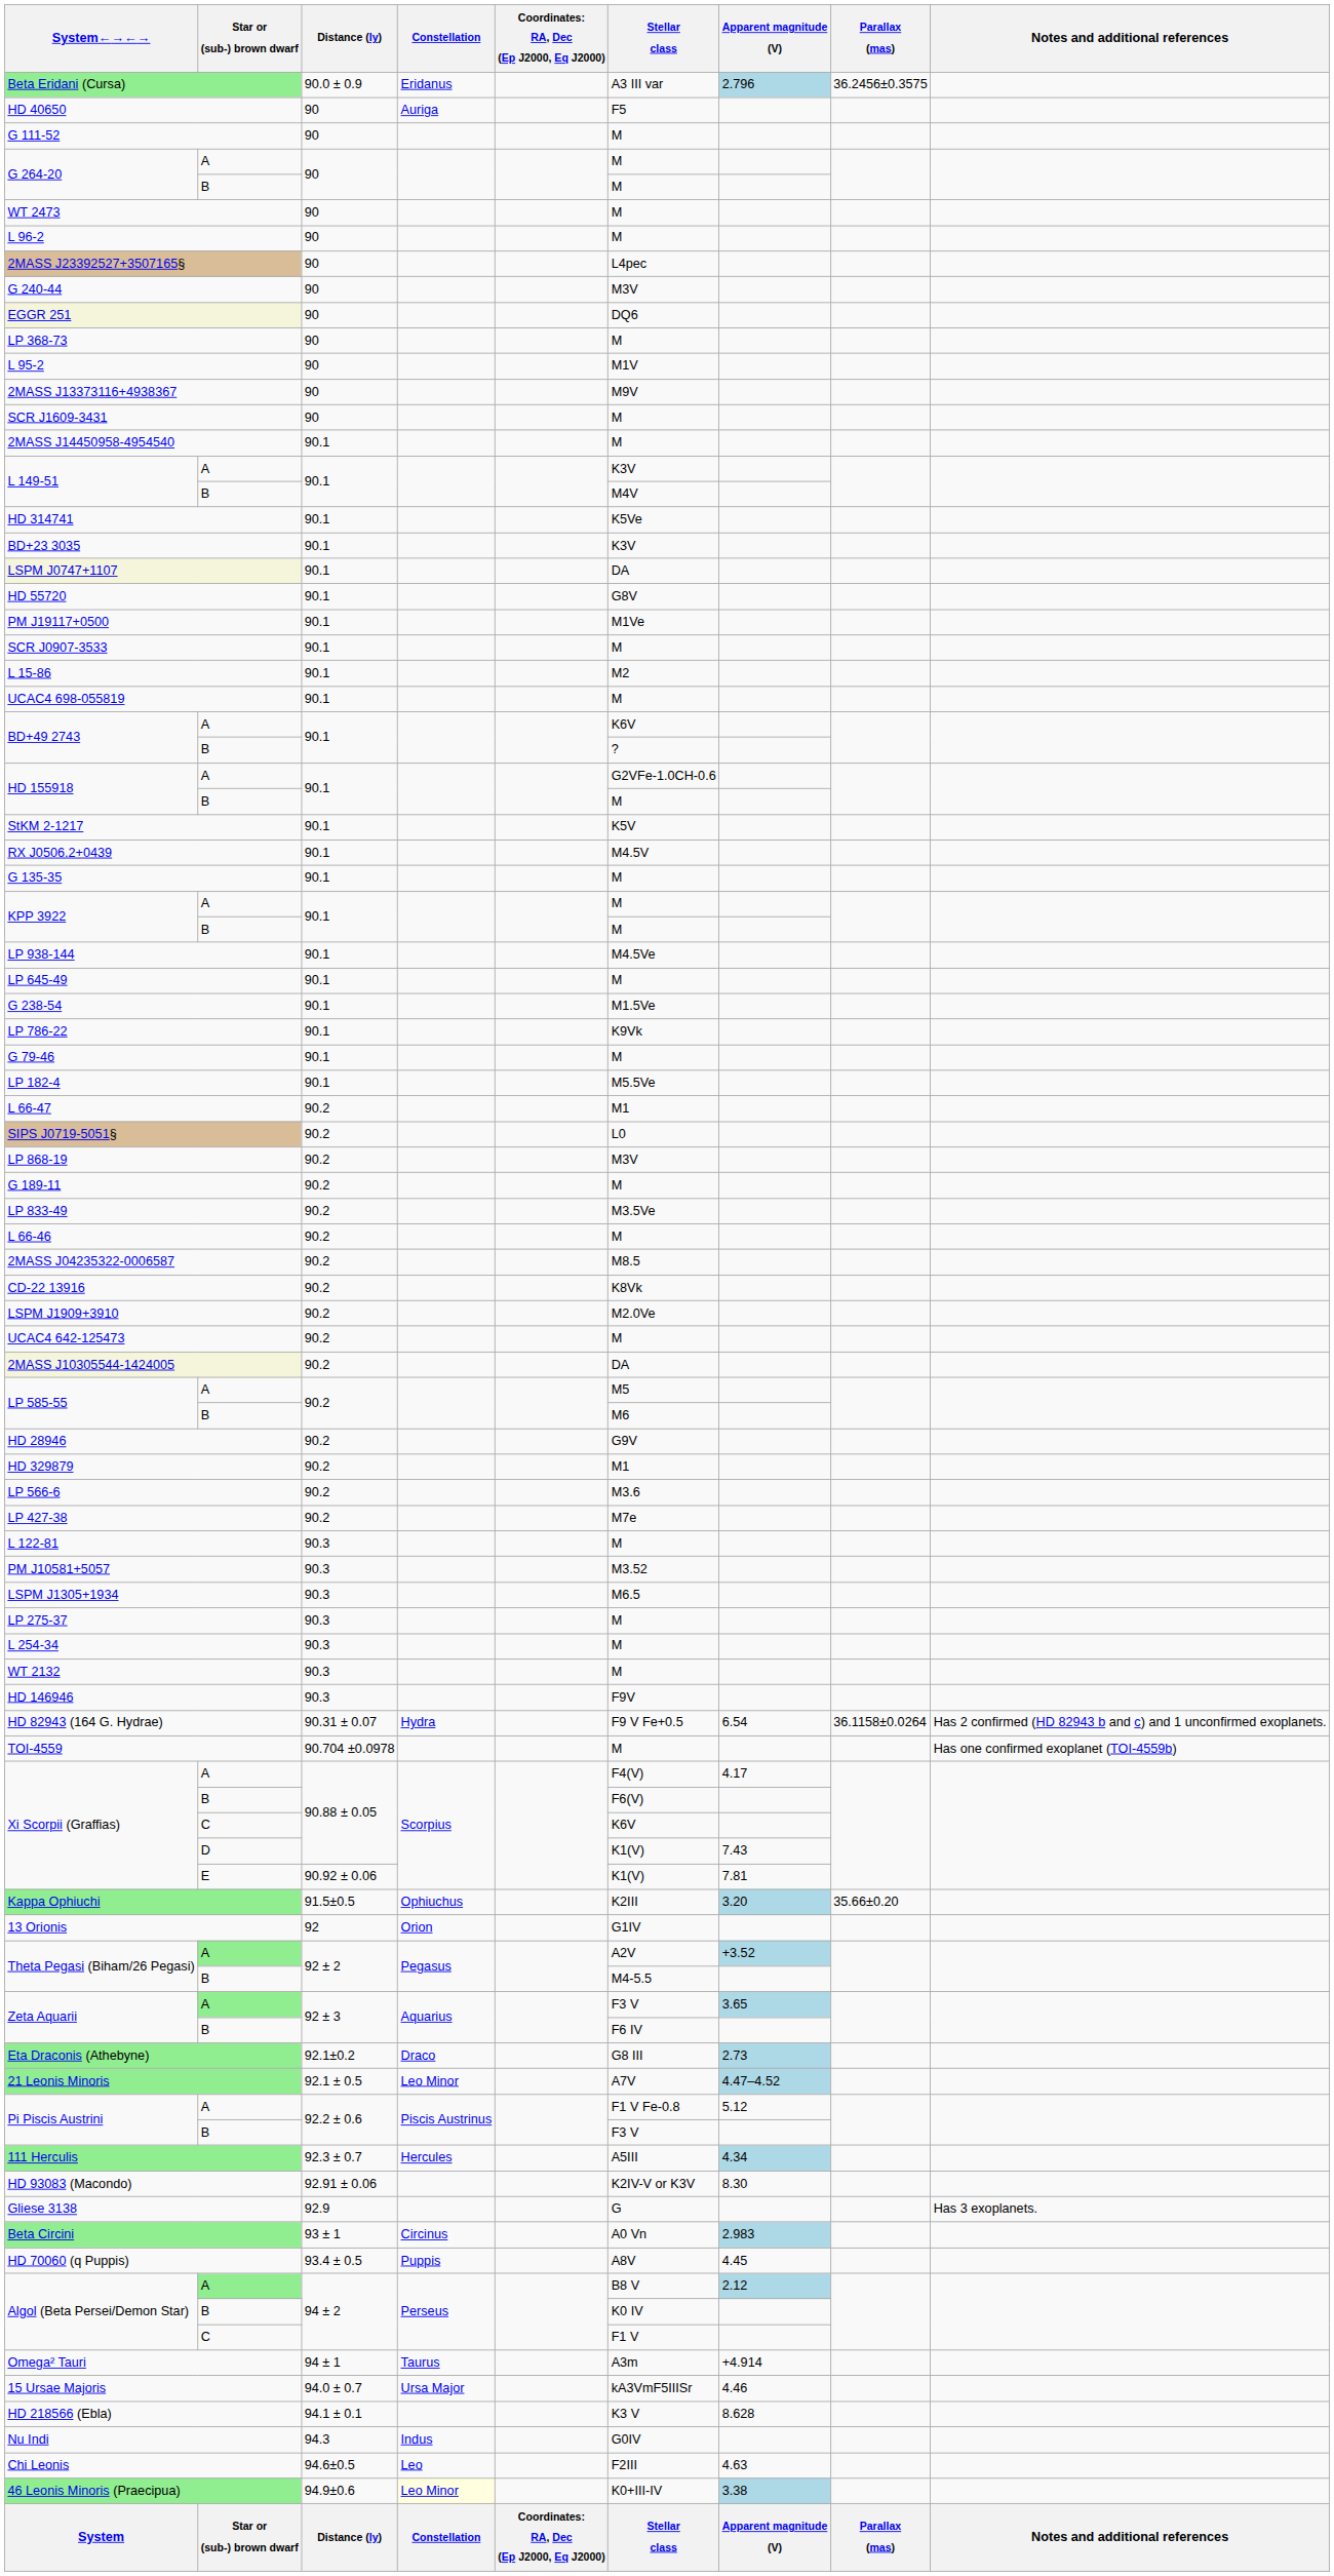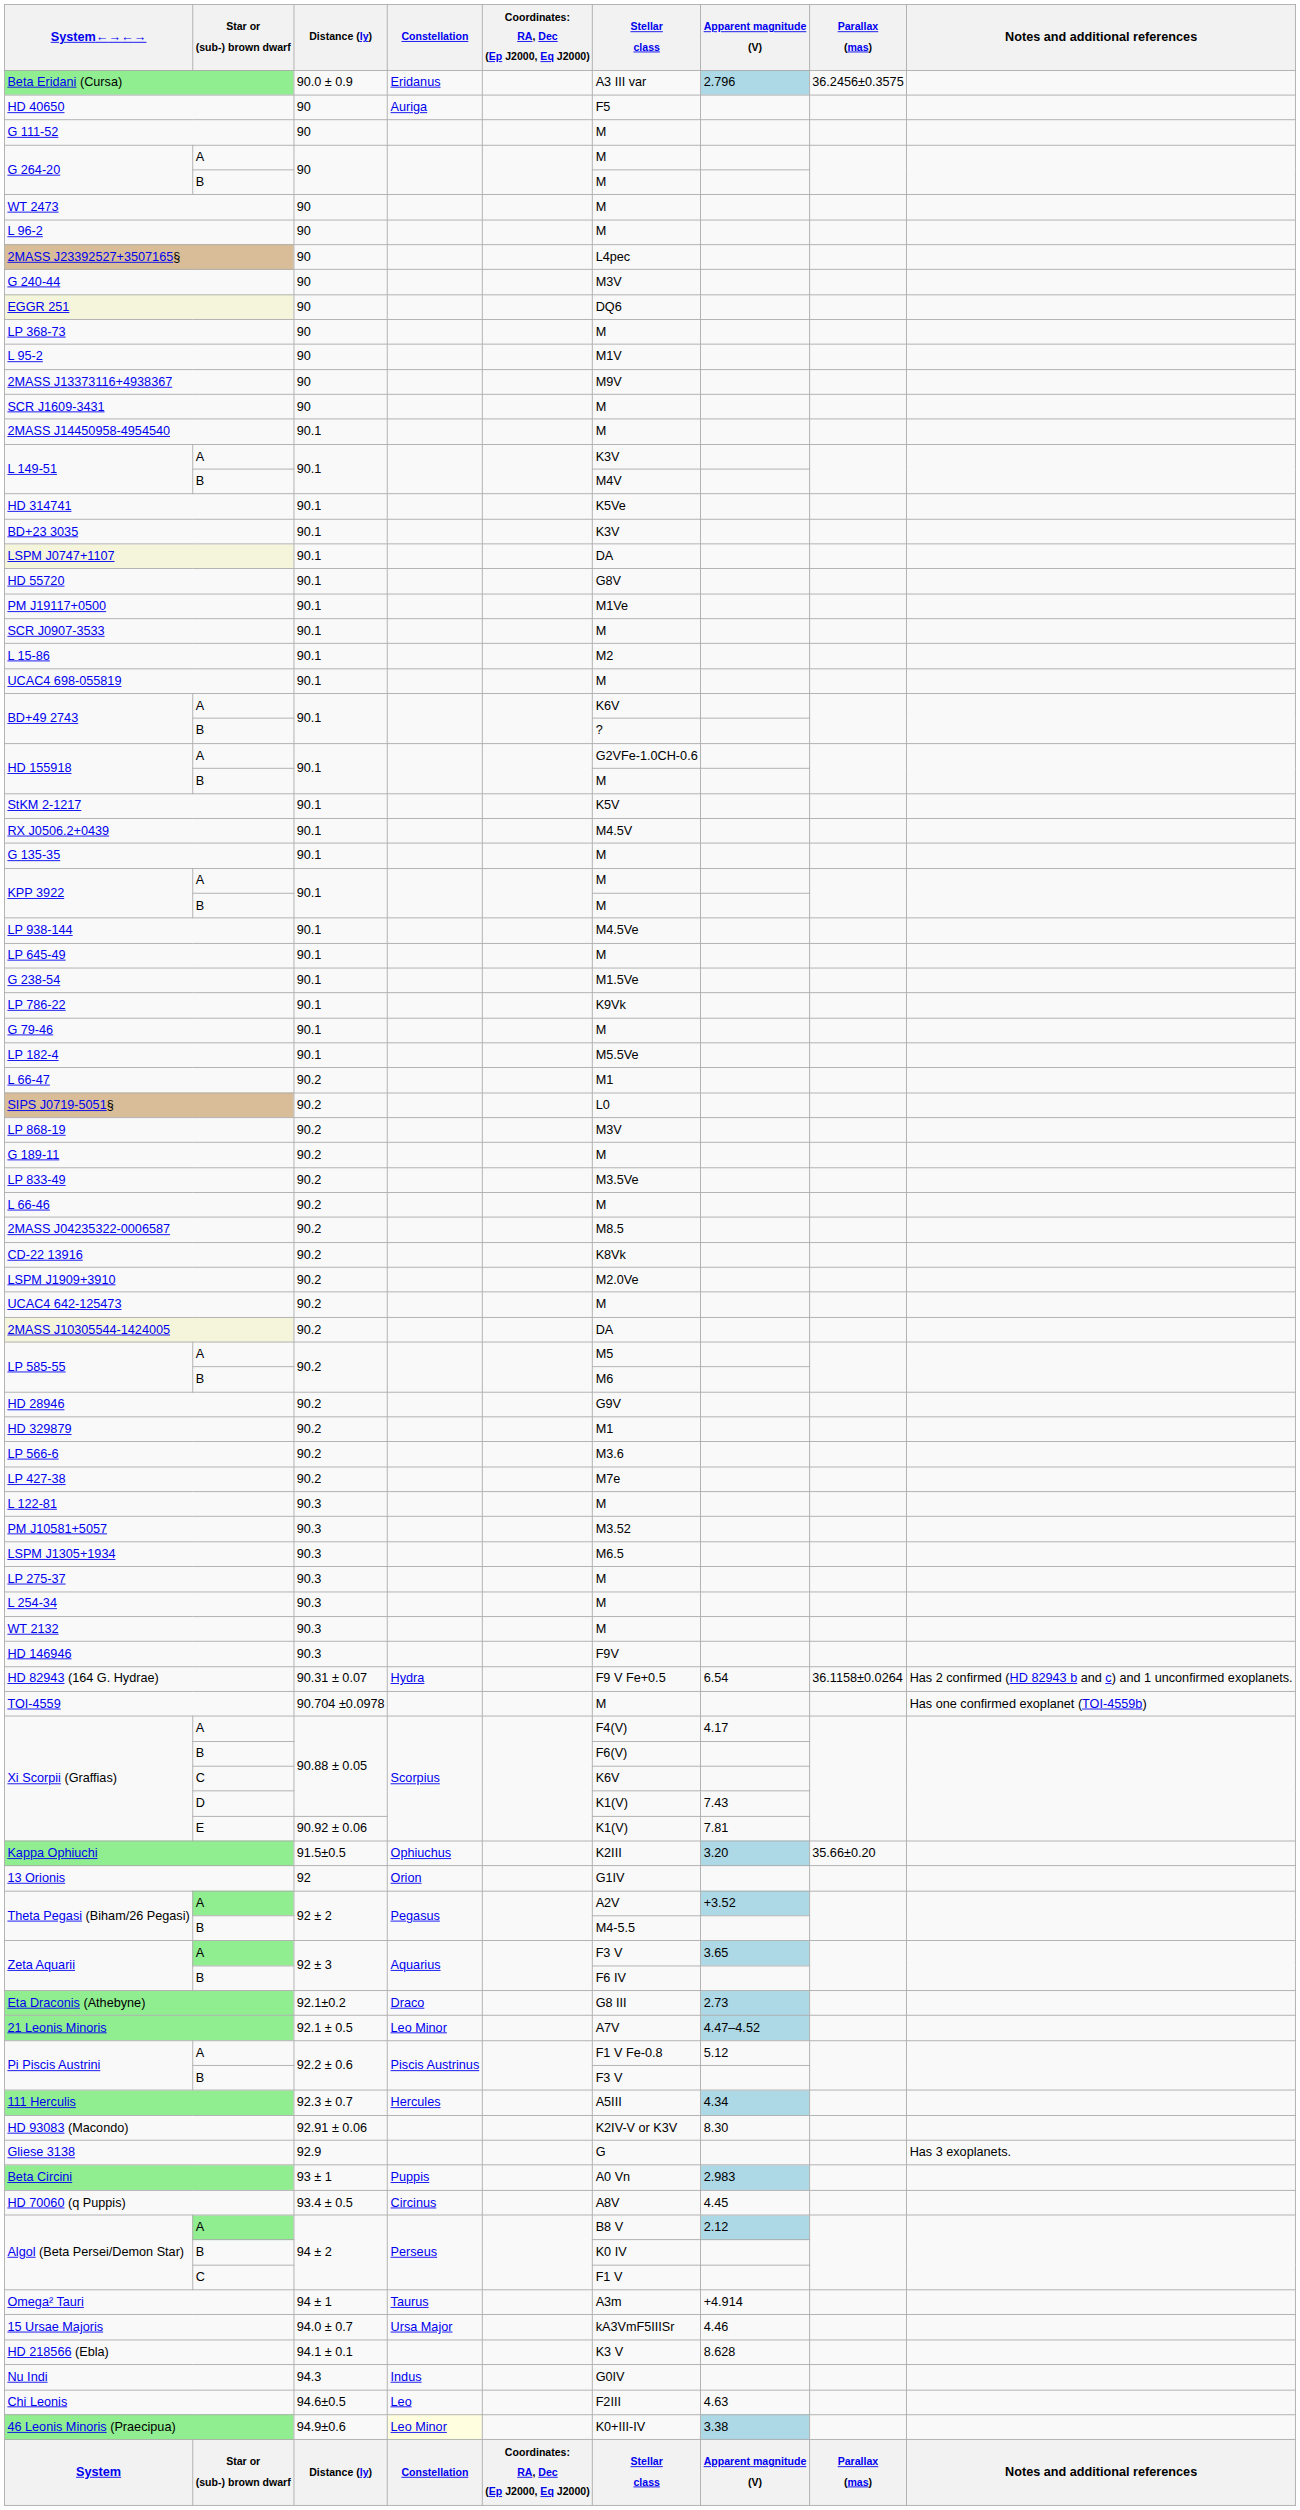Beta Circini | Constellation: Circinus -> Puppis
HD 70060 (q Puppis) | Constellation: Puppis -> Circinus
